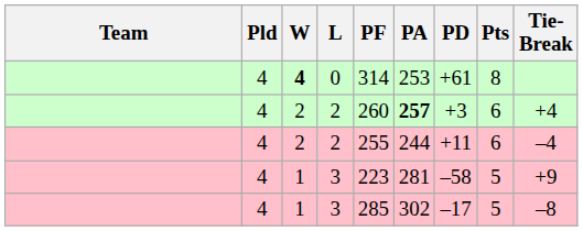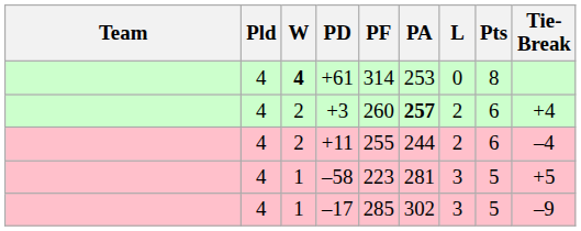columns swapped: L <-> PD
row 5 | Tie-Break: +9 -> +5
row 6 | Tie-Break: –8 -> –9
